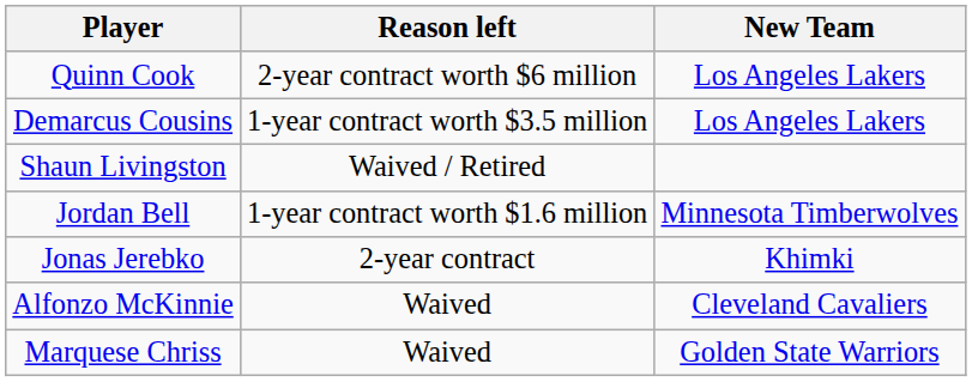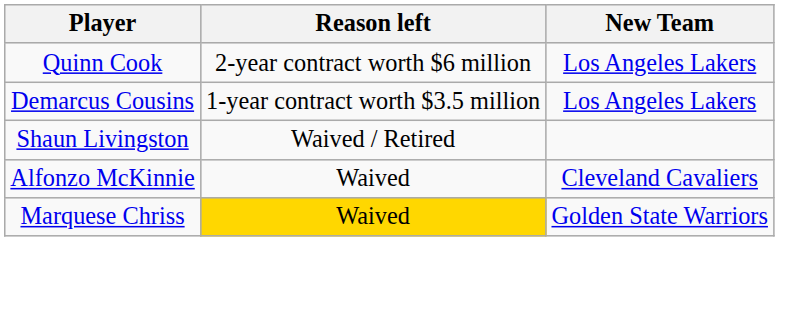- row: Jordan Bell | 1-year contract worth $1.6 million | Minnesota Timberwolves
- row: Jonas Jerebko | 2-year contract | Khimki
Marquese Chriss | Reason left: no background -> gold background
